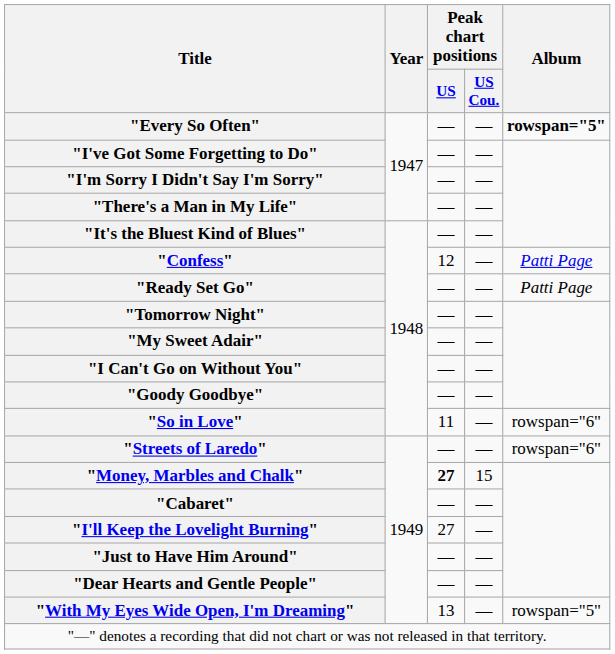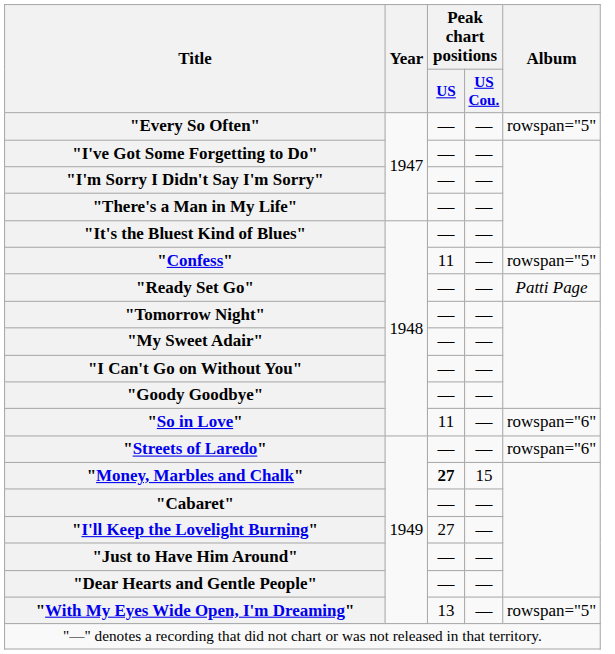"Every So Often" | Album: bold -> normal
"Confess" | Peak chart positions / US: 12 -> 11
"Confess" | Album: Patti Page -> rowspan="5"
